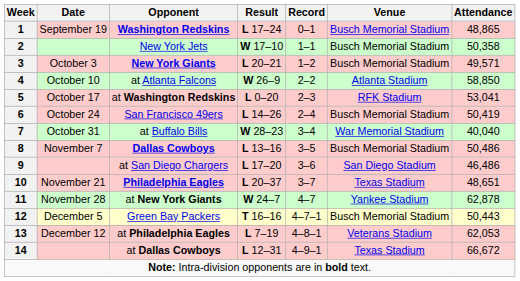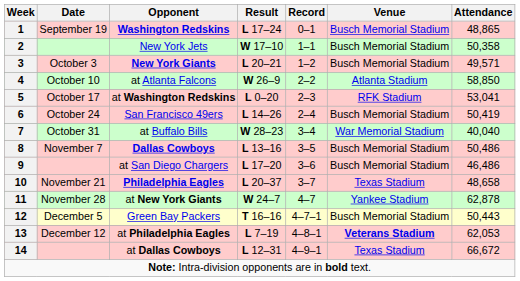9 | Venue: San Diego Stadium -> Busch Memorial Stadium
10 | Attendance: 48,651 -> 48,658
13 | Venue: normal -> bold
